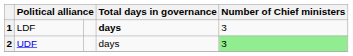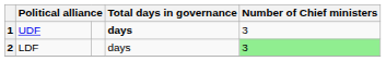1 | column 2: LDF -> UDF
2 | column 2: UDF -> LDF
